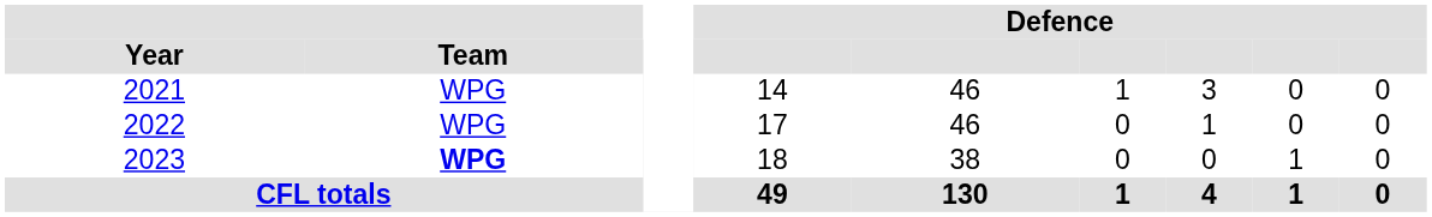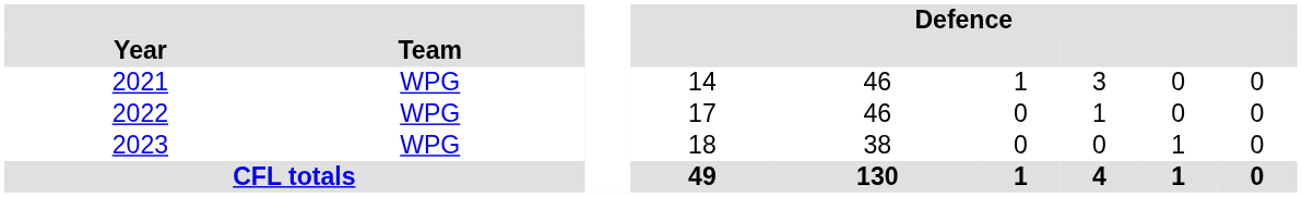2023 | Team: bold -> normal
